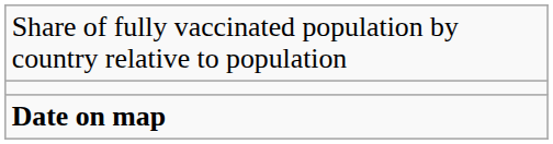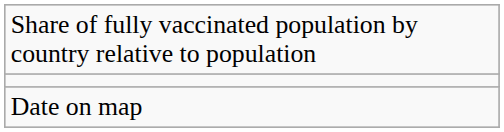row 3 | column 1: bold -> normal
